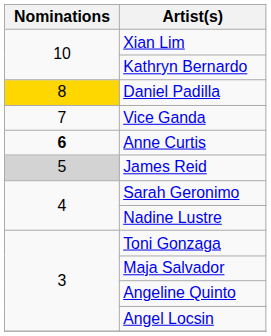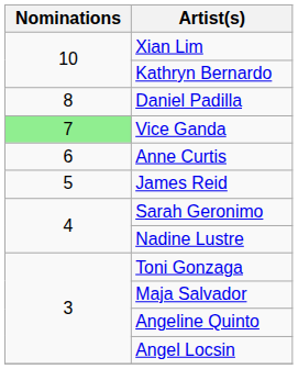Daniel Padilla | Nominations: gold background -> no background
Vice Ganda | Nominations: no background -> lightgreen background
Anne Curtis | Nominations: bold -> normal
James Reid | Nominations: lightgrey background -> no background
